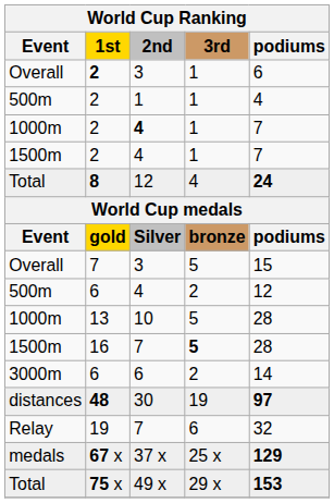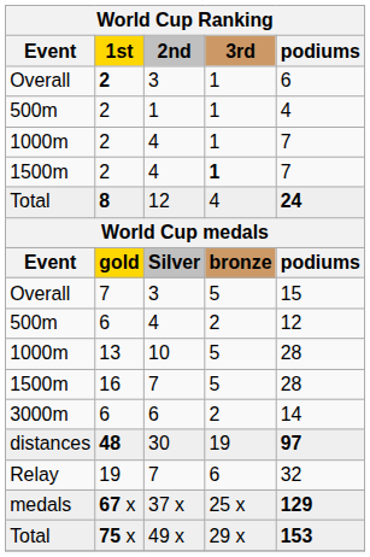1000m / 2 | 2nd: bold -> normal
1500m / 2 | 3rd: normal -> bold
16 | 3rd: bold -> normal
